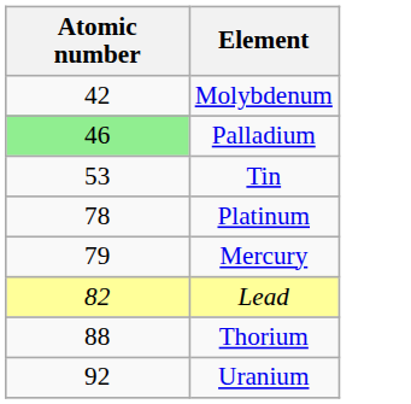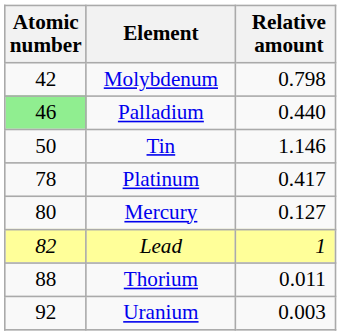+ column: Relative amount | 0.798 | 0.440 | 1.146 | 0.417 | 0.127 | 1 | 0.011 | 0.003
Tin | Atomic number: 53 -> 50
Mercury | Atomic number: 79 -> 80
